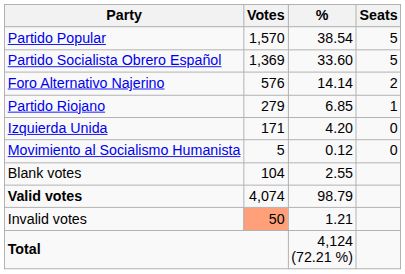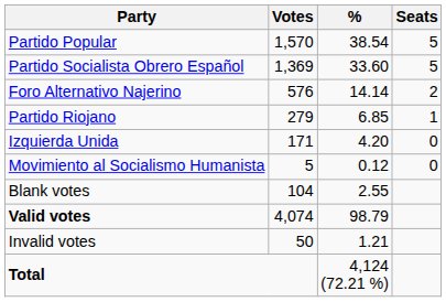Invalid votes | Votes: lightsalmon background -> no background
